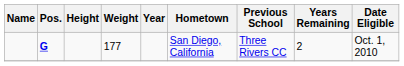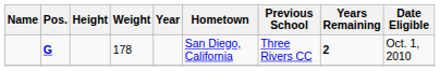row 2 | Weight: 177 -> 178
row 2 | Years Remaining: normal -> bold
